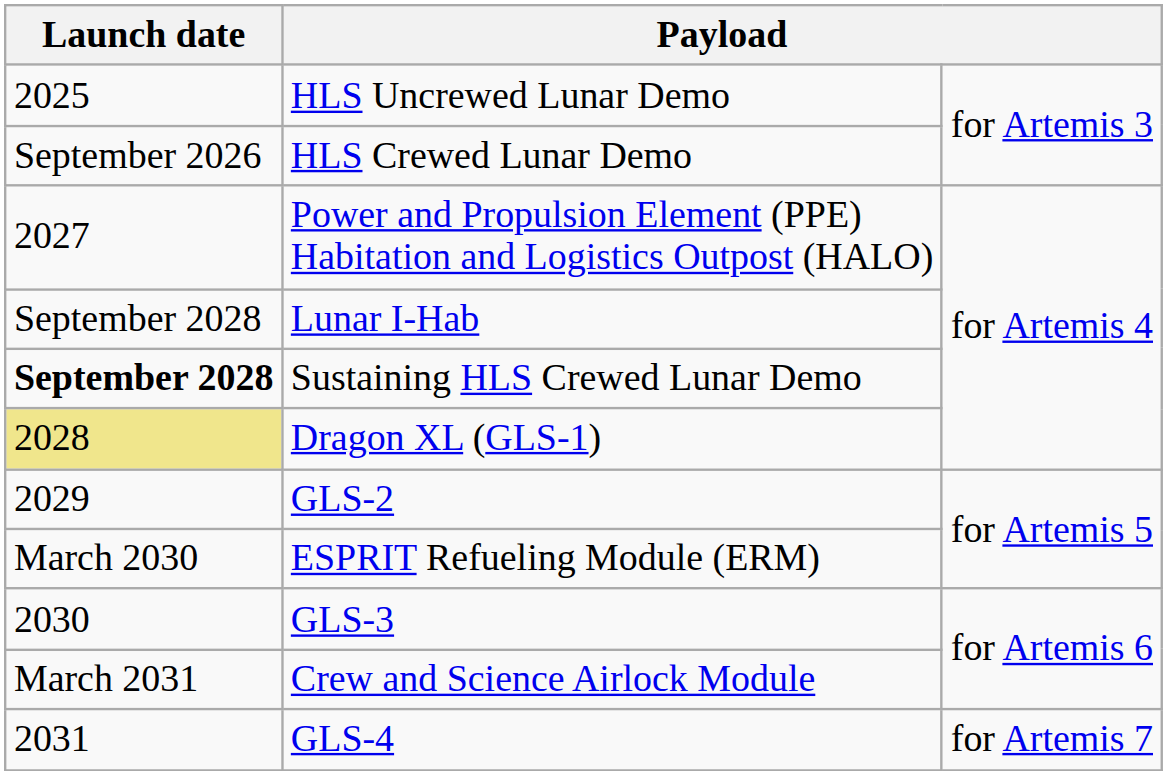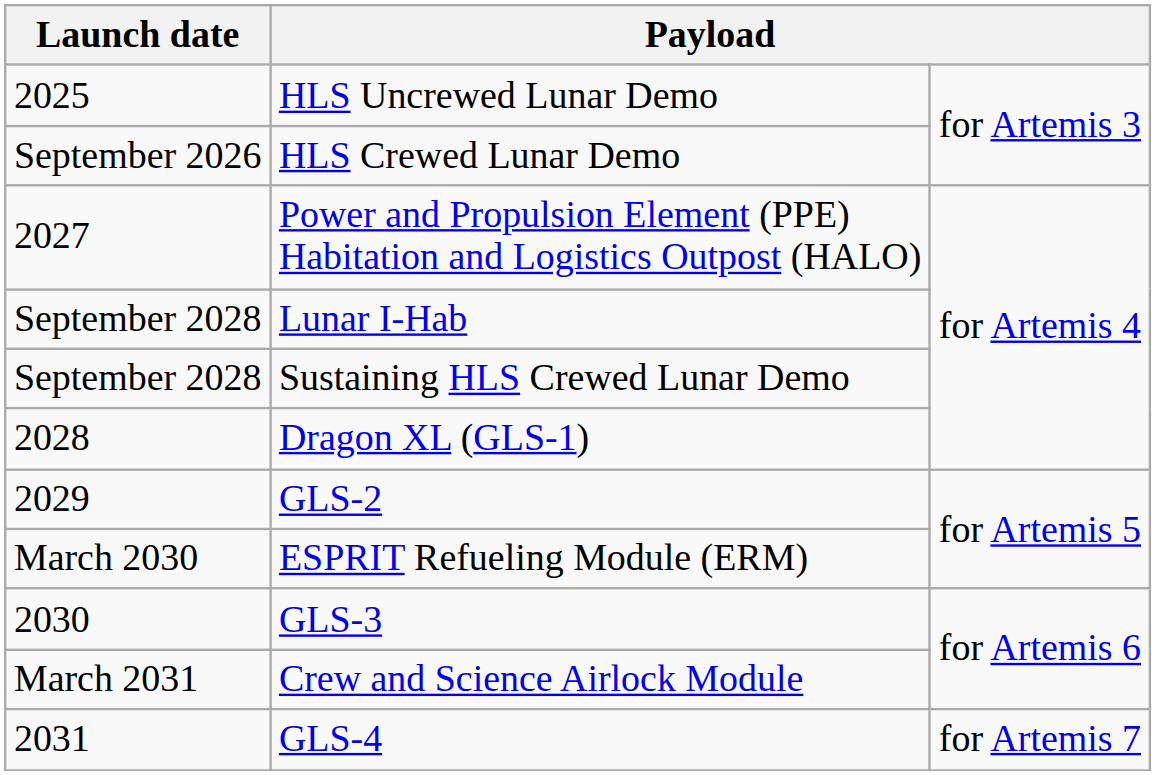Sustaining HLS Crewed Lunar Demo | Launch date: bold -> normal
Dragon XL (GLS-1) | Launch date: khaki background -> no background
